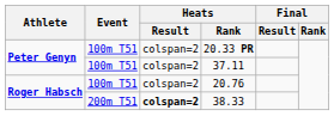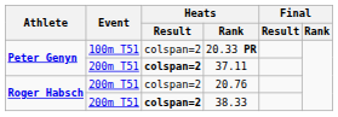37.11 | Event: 100m T51 -> 200m T51
37.11 | Heats / Result: normal -> bold
20.76 | Event: 100m T51 -> 200m T51
